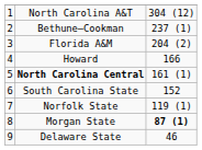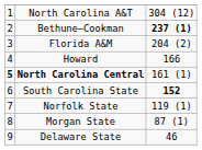Bethune–Cookman | column 3: normal -> bold
North Carolina Central | column 1: normal -> bold
South Carolina State | column 3: normal -> bold
Morgan State | column 3: bold -> normal
